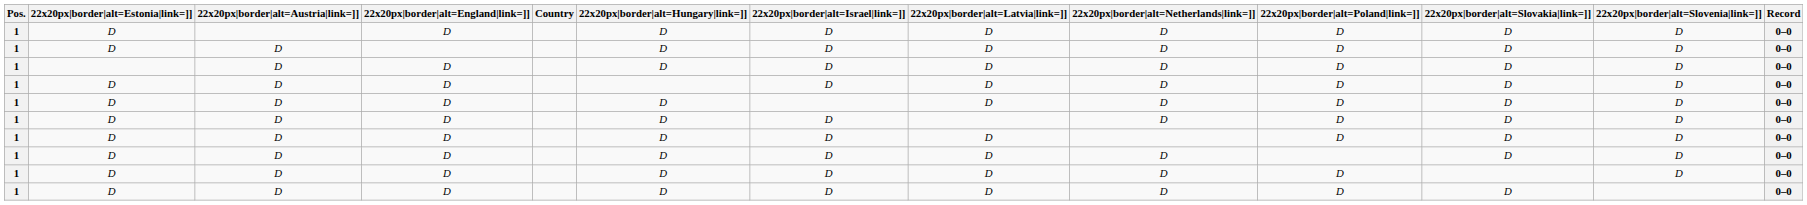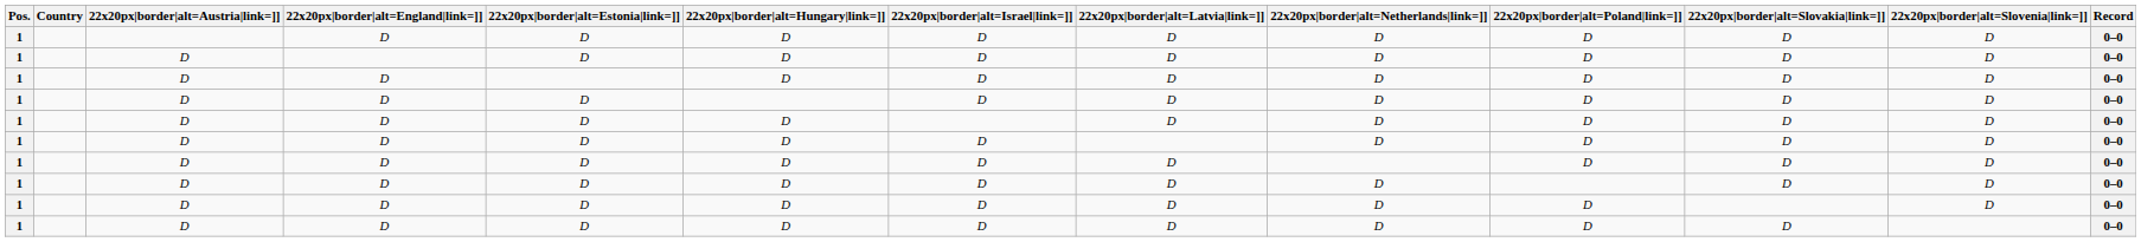columns swapped: Country <-> 22x20px|border|alt=Estonia|link=]]
